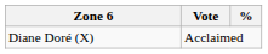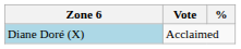Diane Doré (X) | Zone 6: no background -> lightblue background
